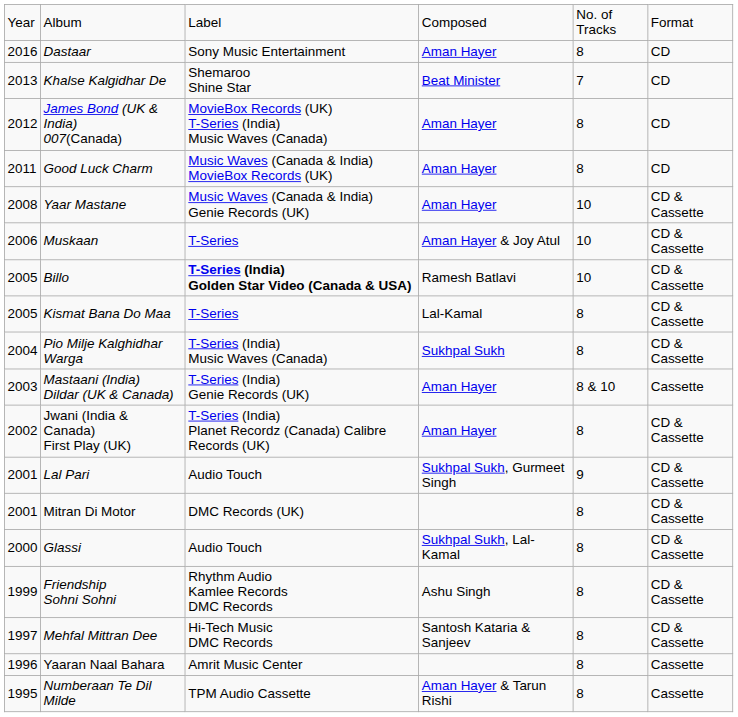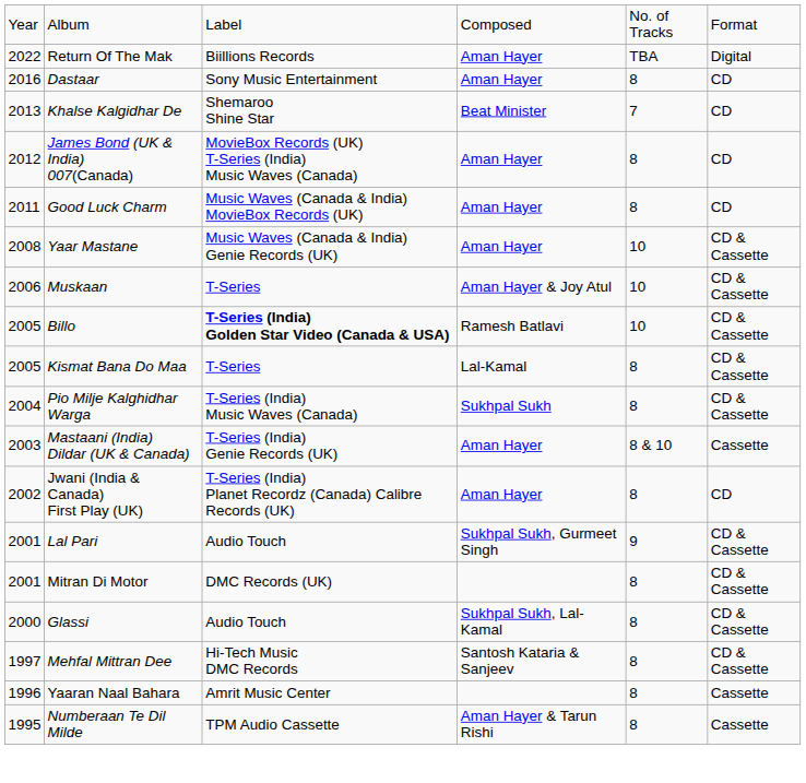+ row: 2022 | Return Of The Mak | Biillions Records | Aman Hayer | TBA | Digital
Jwani (India & Canada) First Play (UK) | column 6: CD & Cassette -> CD
- row: 1999 | Friendship Sohni Sohni | Rhythm Audio Kamlee Records DMC Records | Ashu Singh | 8 | CD & Cassette
